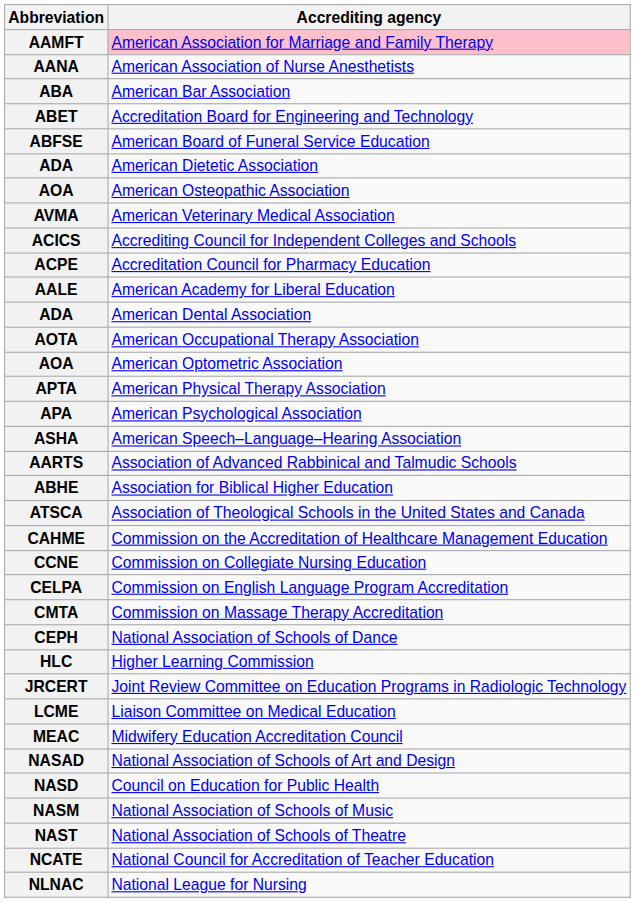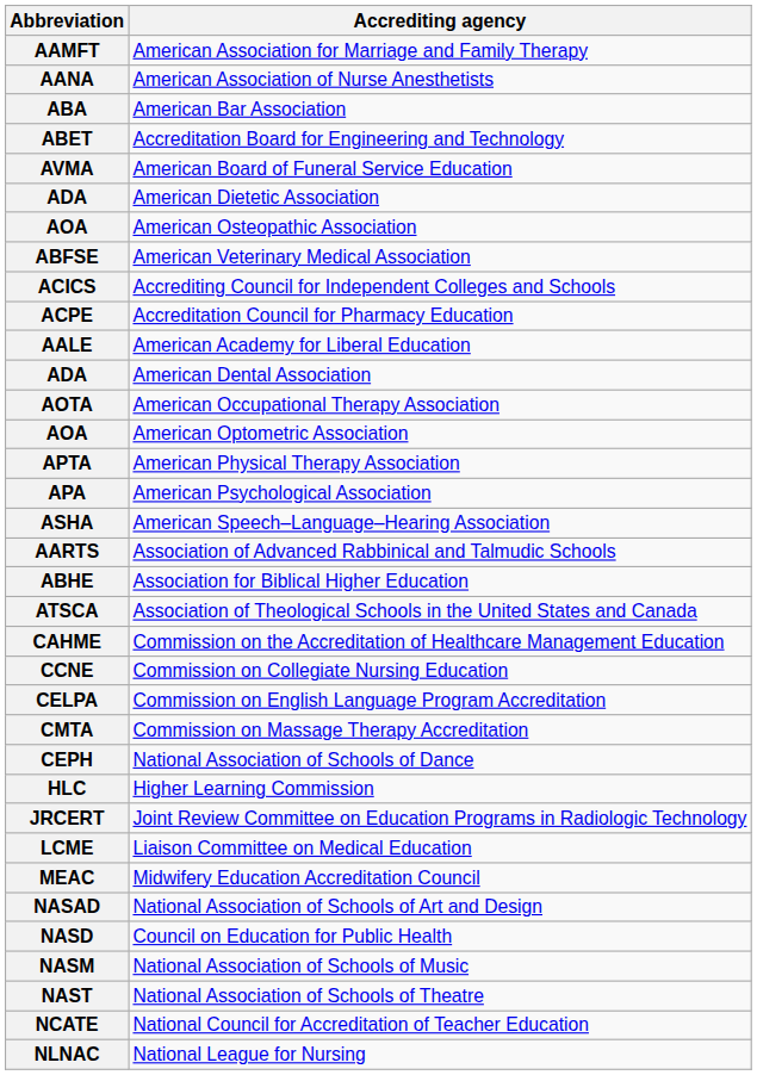row 2 | Accrediting agency: pink background -> no background
row 6 | Abbreviation: ABFSE -> AVMA
row 9 | Abbreviation: AVMA -> ABFSE
